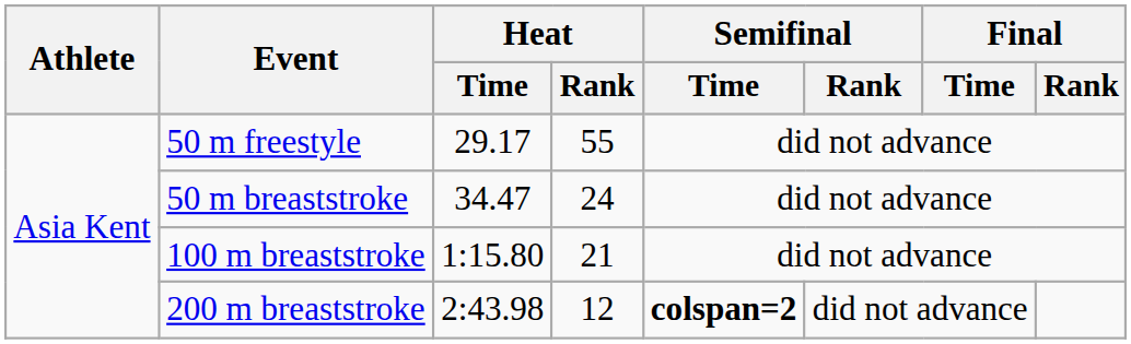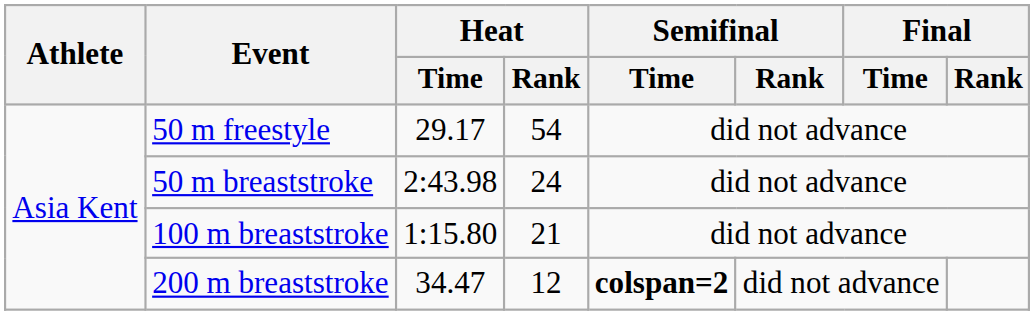50 m freestyle | Heat / Rank: 55 -> 54
50 m breaststroke | Heat / Time: 34.47 -> 2:43.98
200 m breaststroke | Heat / Time: 2:43.98 -> 34.47
